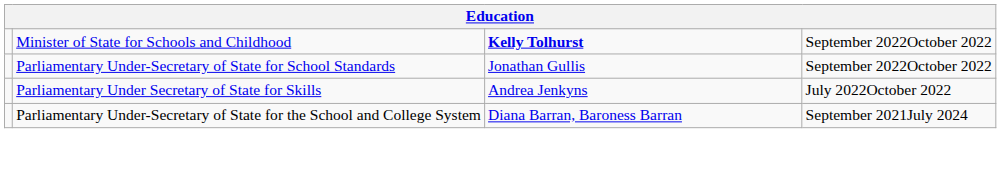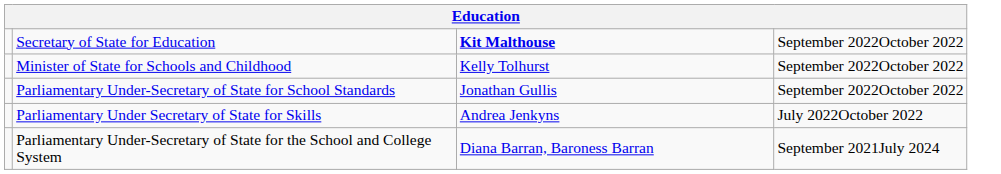+ row: Secretary of State for Education | Kit Malthouse | September 2022October 2022
Minister of State for Schools and Childhood | column 3: bold -> normal
